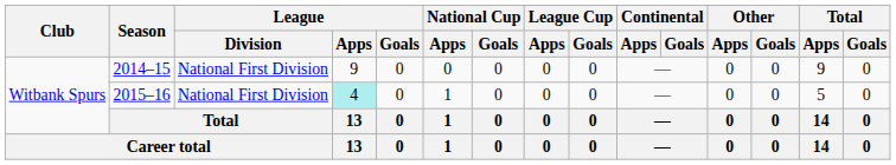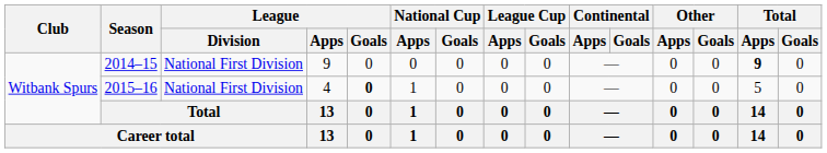2014–15 | Total / Apps: normal -> bold
2015–16 | League / Apps: paleturquoise background -> no background
2015–16 | League / Goals: normal -> bold
